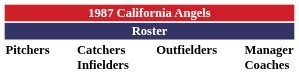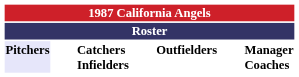Pitchers | column 1: no background -> lavender background
